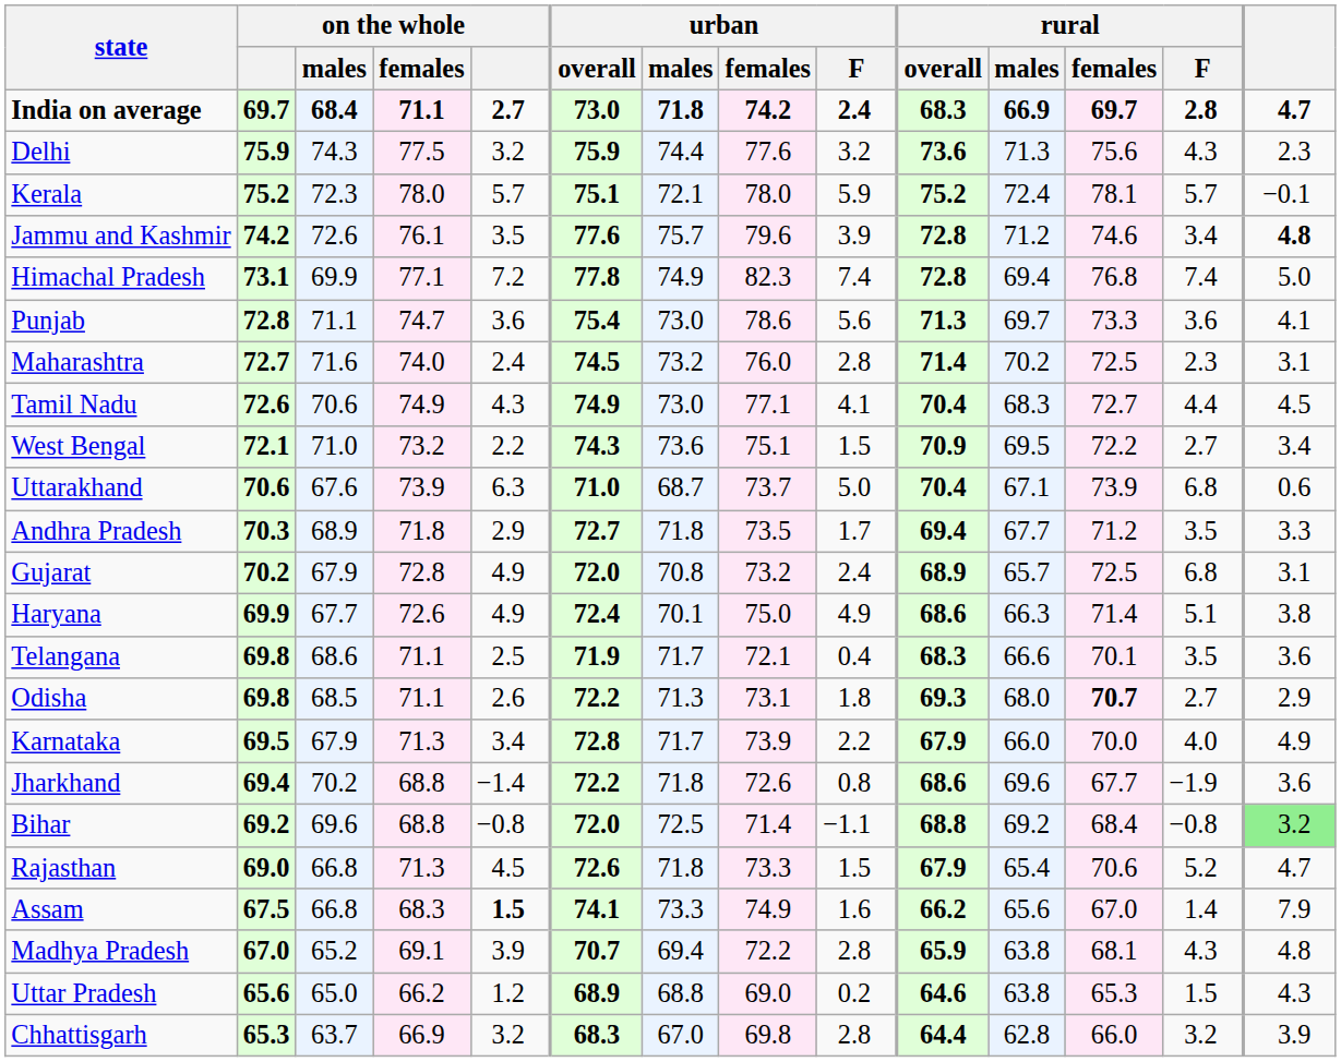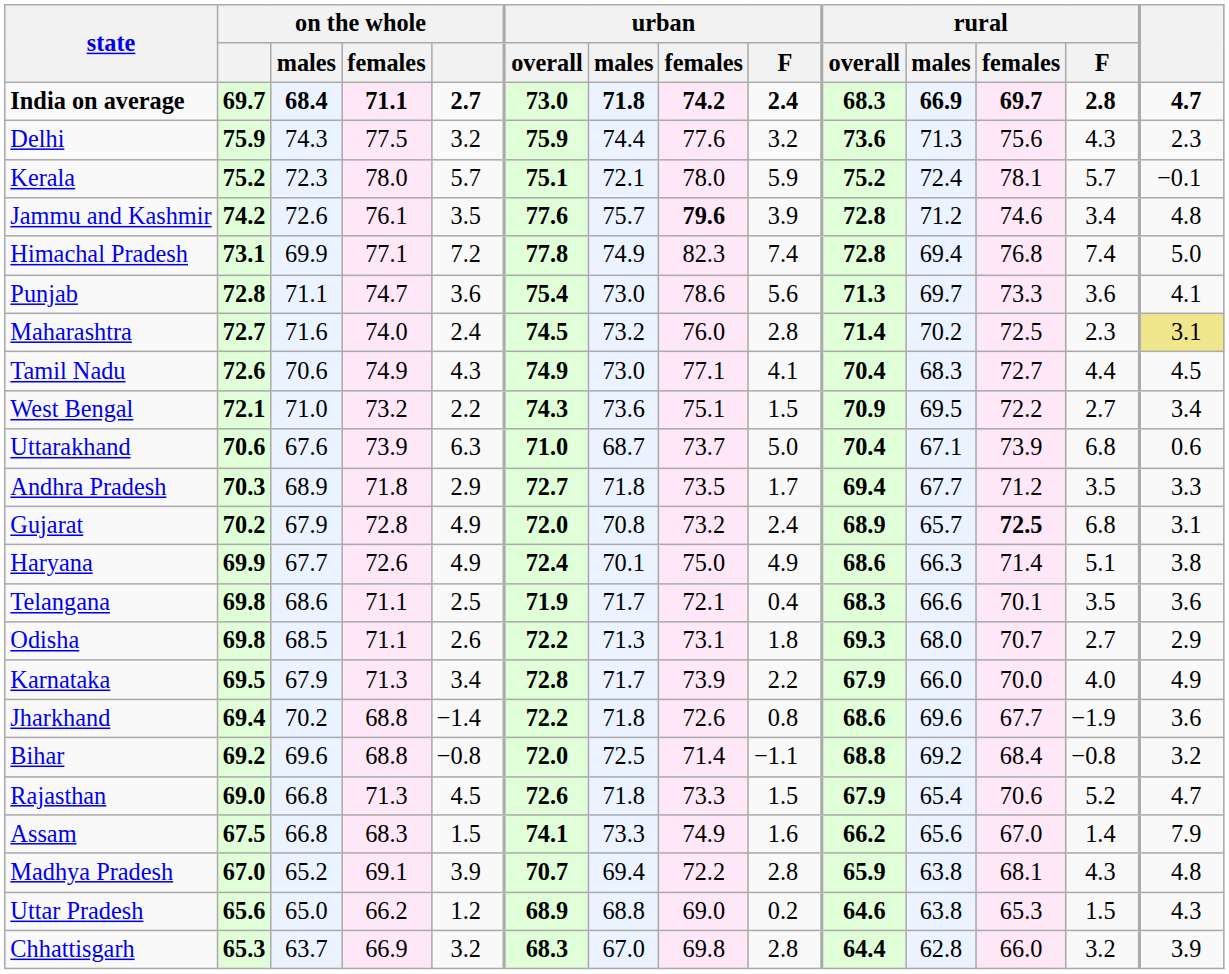Jammu and Kashmir | urban / females: normal -> bold
Jammu and Kashmir | column 14: bold -> normal
Maharashtra | column 14: no background -> khaki background
Gujarat | rural / females: normal -> bold
Odisha | rural / females: bold -> normal
Bihar | column 14: lightgreen background -> no background
Assam | column 5: bold -> normal
